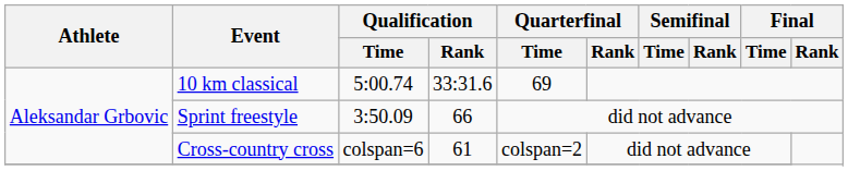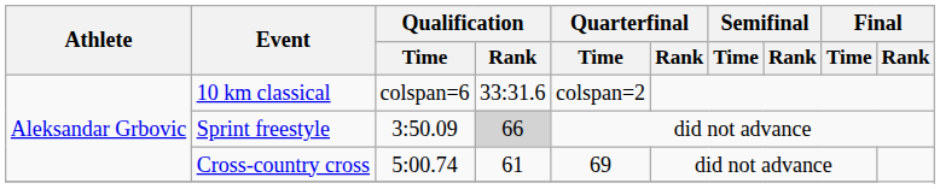10 km classical | Qualification / Time: 5:00.74 -> colspan=6
10 km classical | Quarterfinal / Time: 69 -> colspan=2
Sprint freestyle | Qualification / Rank: no background -> lightgrey background
Cross-country cross | Qualification / Time: colspan=6 -> 5:00.74
Cross-country cross | Quarterfinal / Time: colspan=2 -> 69
